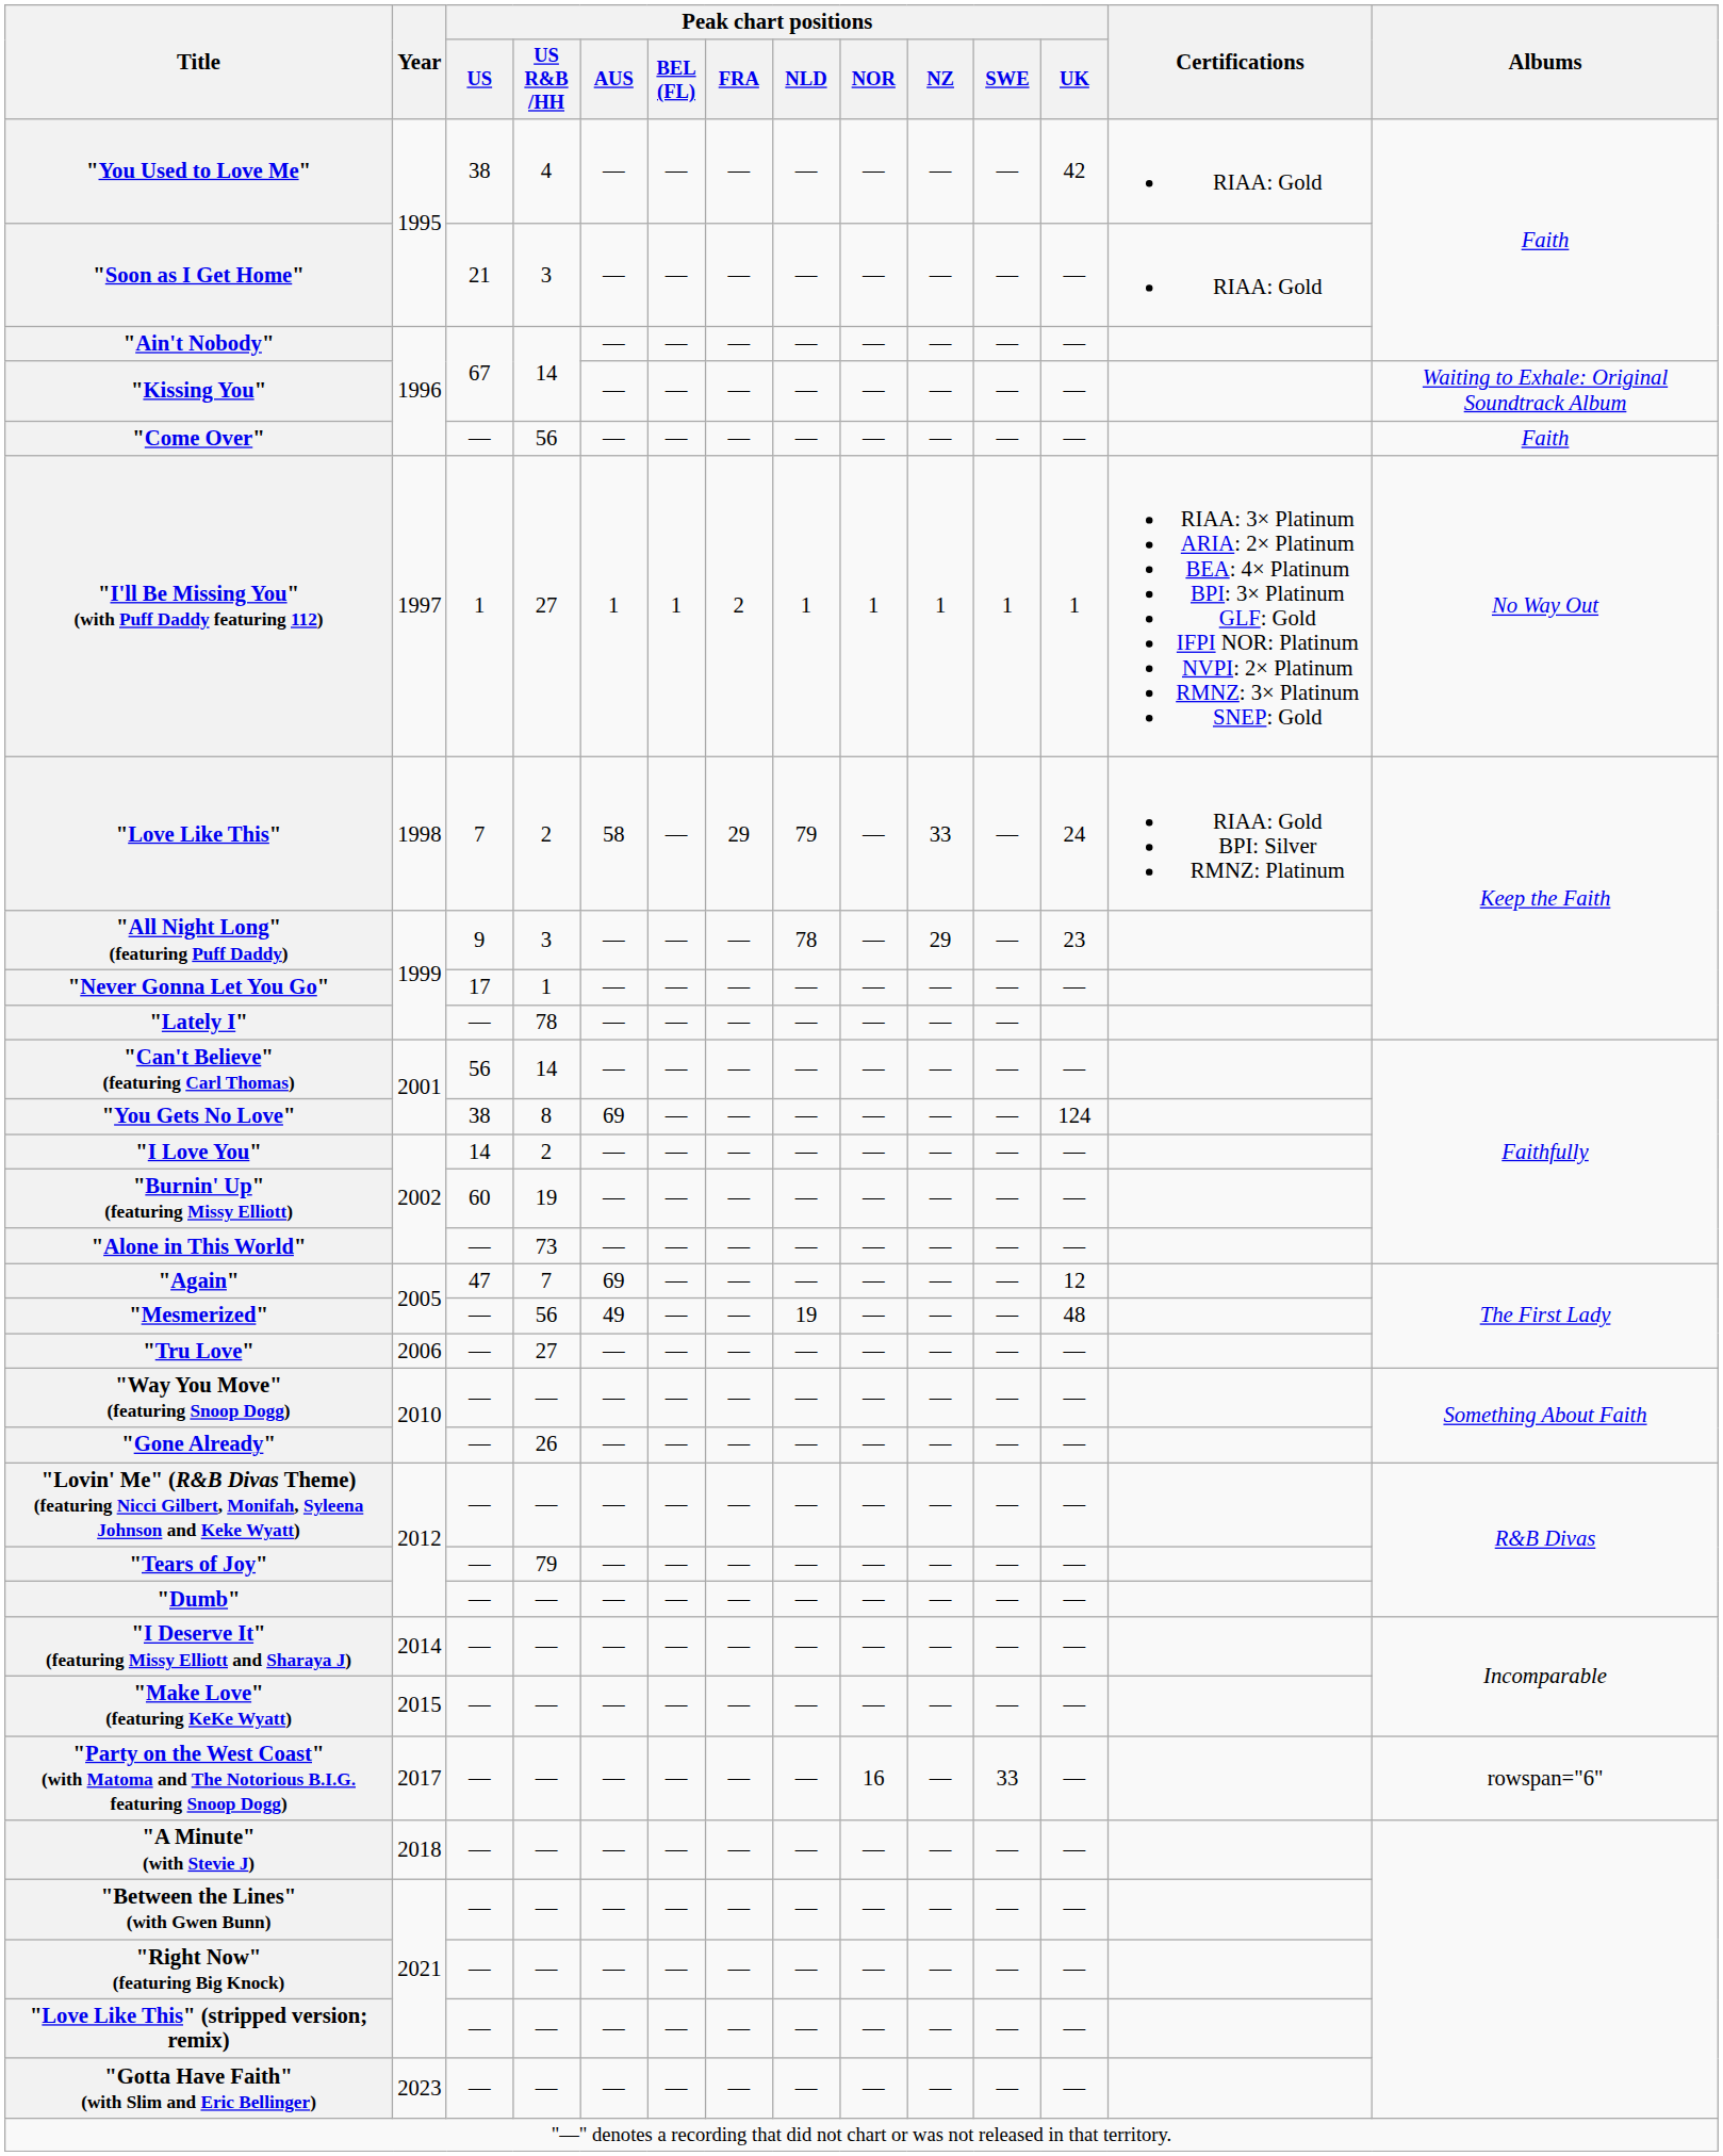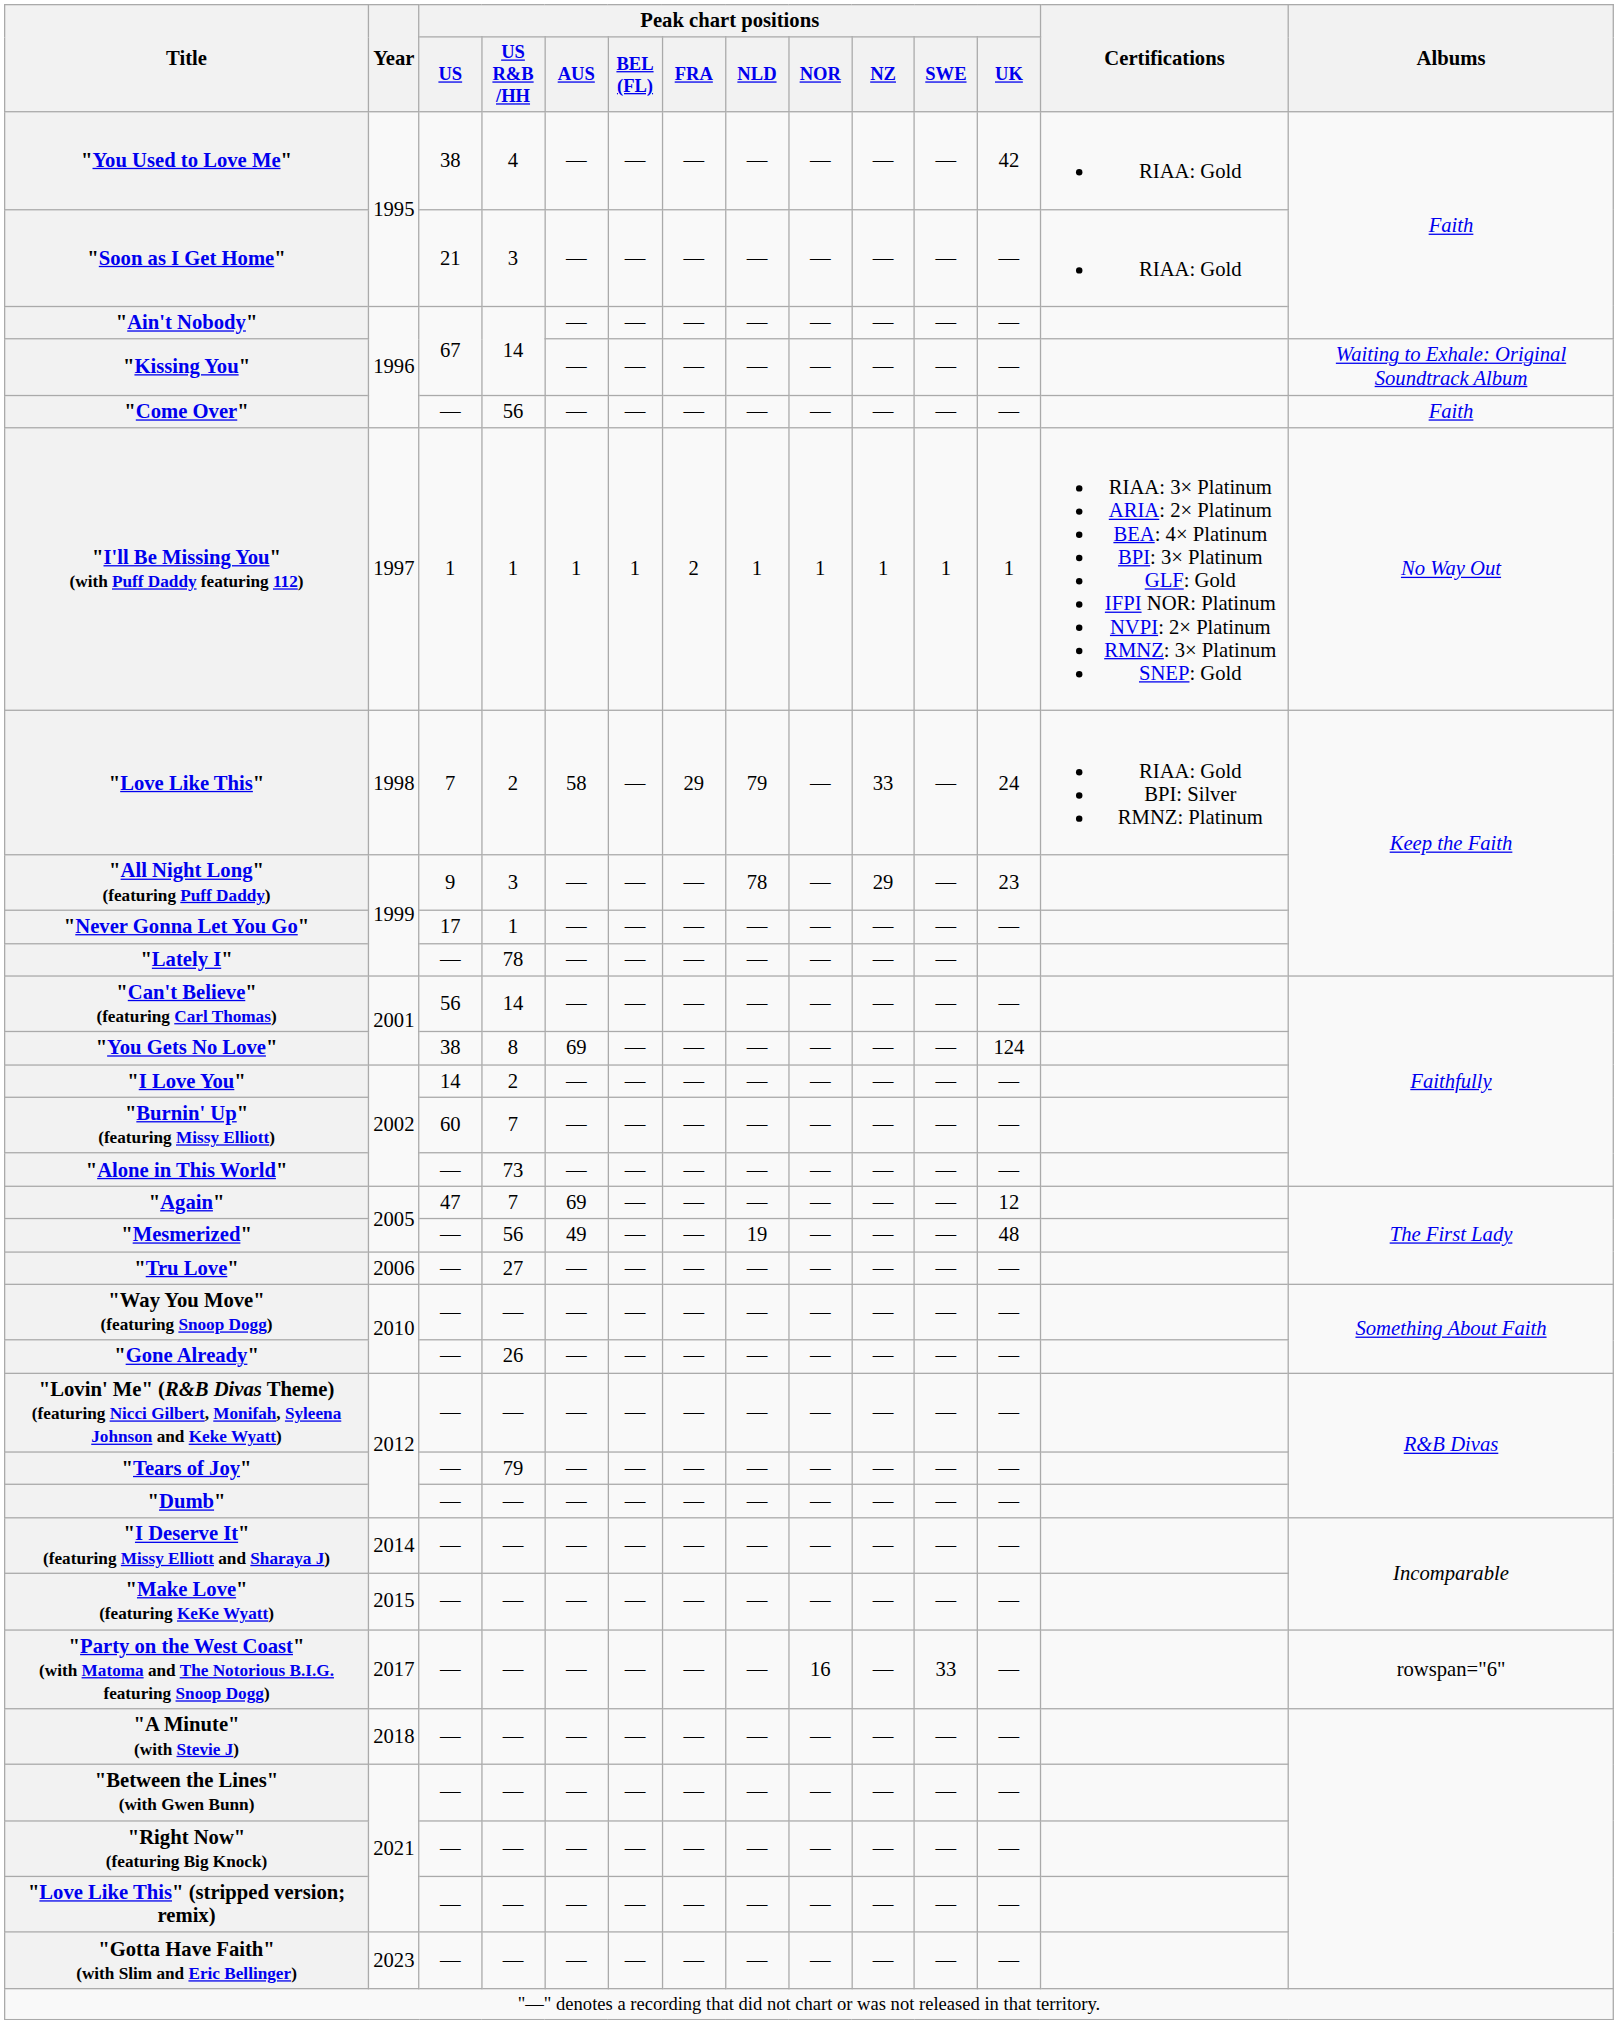"I'll Be Missing You" (with Puff Daddy featuring 112) | Peak chart positions / US R&B /HH: 27 -> 1
"Burnin' Up" (featuring Missy Elliott) | Peak chart positions / US R&B /HH: 19 -> 7
